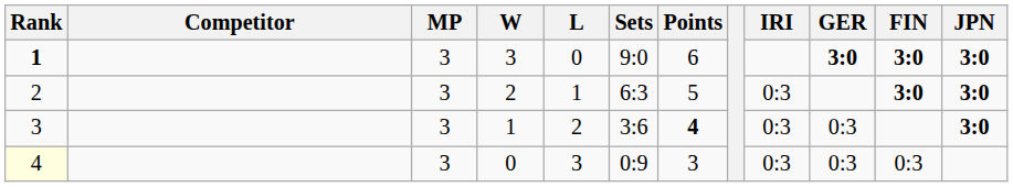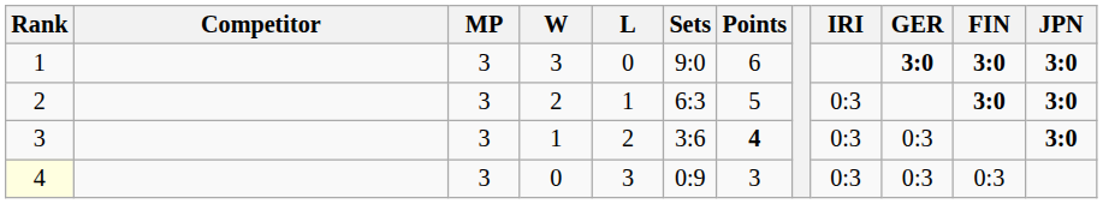row 2 | Rank: bold -> normal
